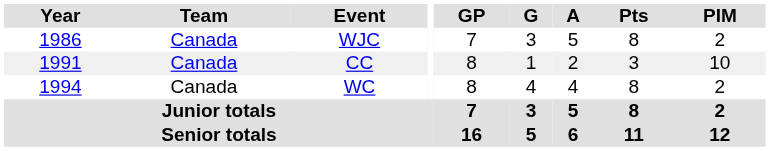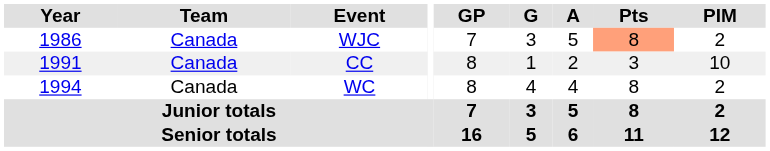WJC | Pts: no background -> lightsalmon background
